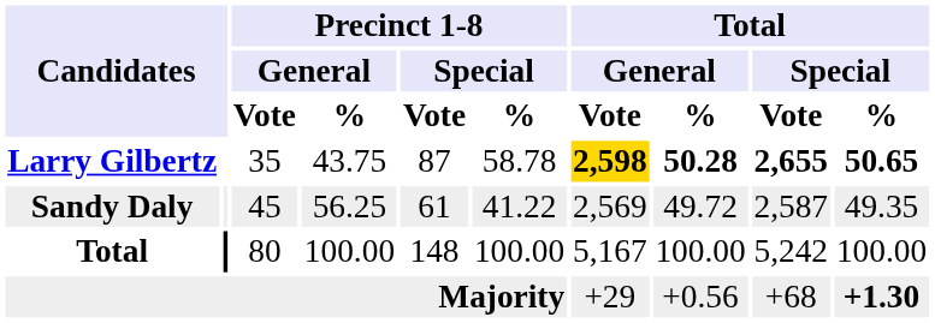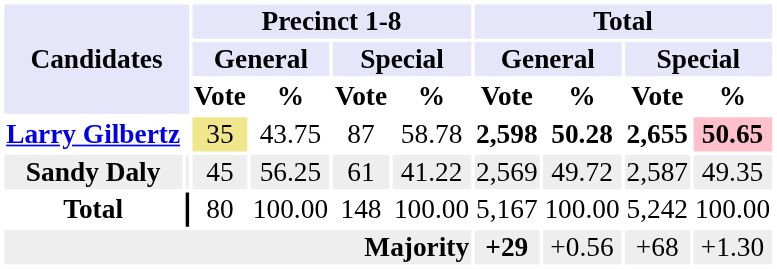Larry Gilbertz | Precinct 1-8 / General / Vote: no background -> khaki background
Larry Gilbertz | Total / General / Vote: gold background -> no background
Larry Gilbertz | Total / Special / %: no background -> pink background
Majority | Total / General / Vote: normal -> bold
Majority | Total / Special / %: bold -> normal
